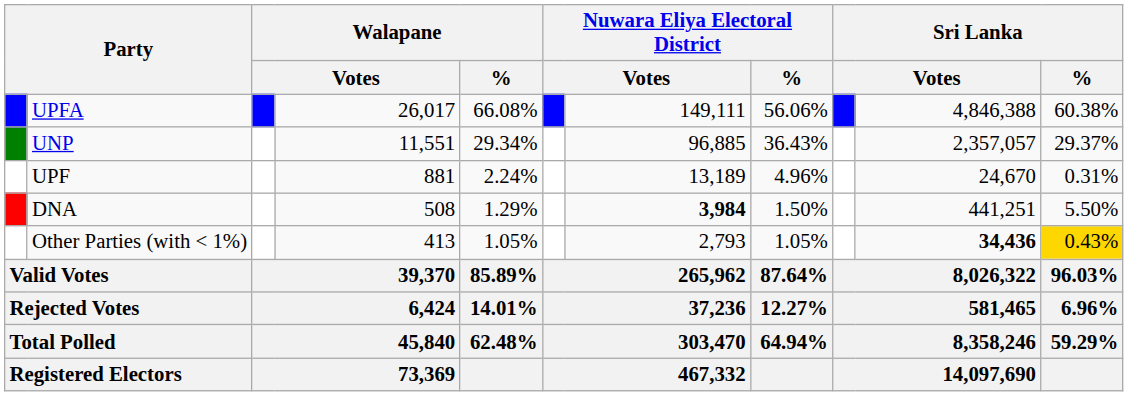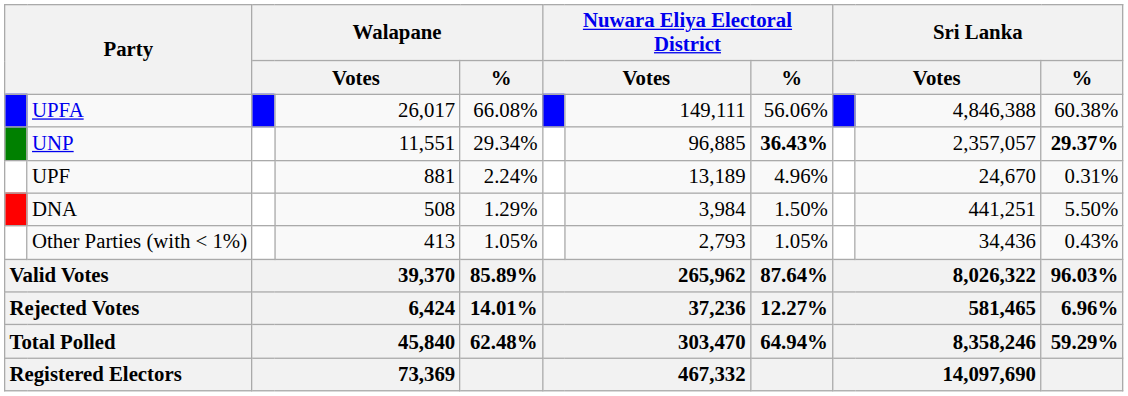UNP | Nuwara Eliya Electoral District / %: normal -> bold
UNP | Sri Lanka / %: normal -> bold
DNA | column 7: bold -> normal
Other Parties (with < 1%) | column 10: bold -> normal
Other Parties (with < 1%) | Sri Lanka / %: gold background -> no background
